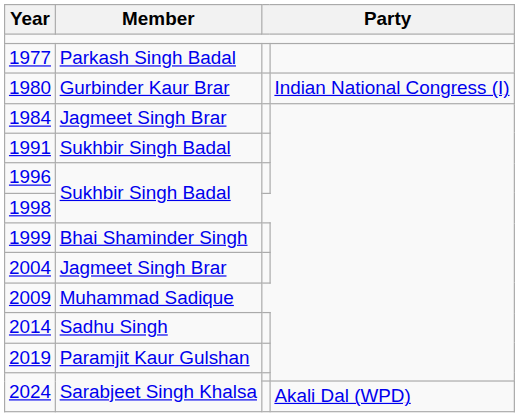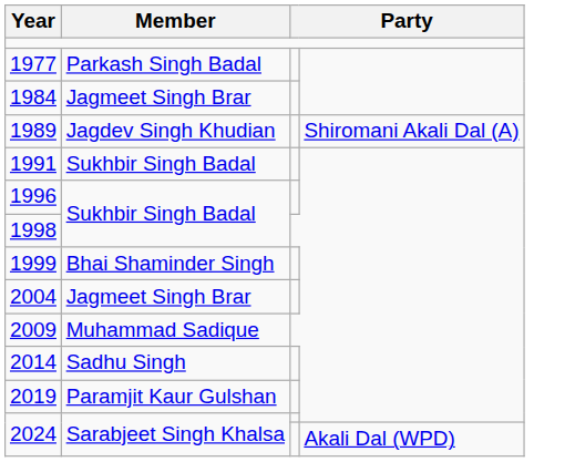- row: 1980 | Gurbinder Kaur Brar | Indian National Congress (I)
+ row: 1989 | Jagdev Singh Khudian | Shiromani Akali Dal (A)
